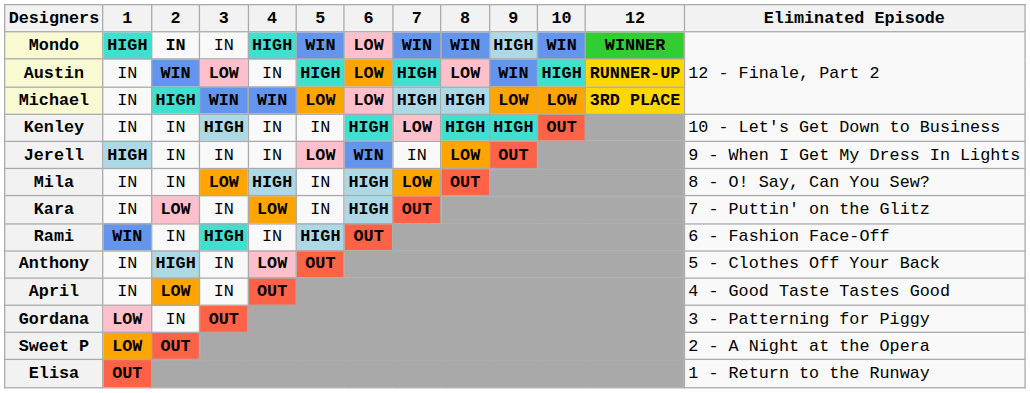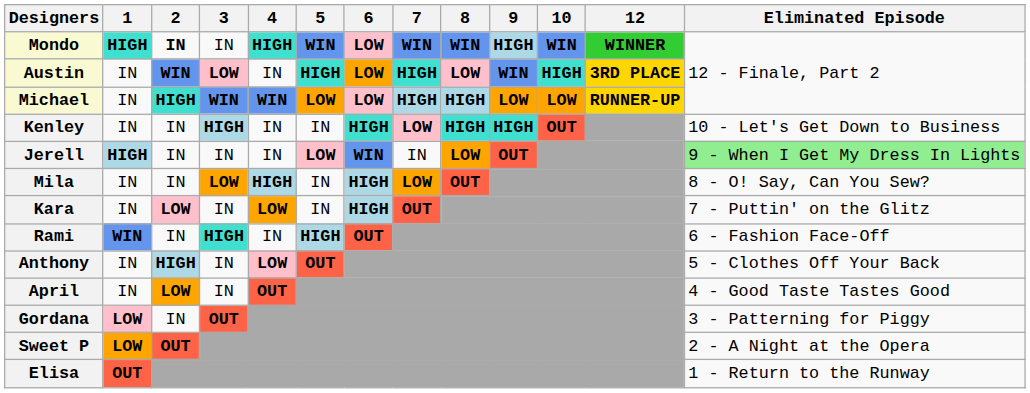Austin | 12: RUNNER-UP -> 3RD PLACE
Michael | 12: 3RD PLACE -> RUNNER-UP
Jerell | Eliminated Episode: no background -> lightgreen background
